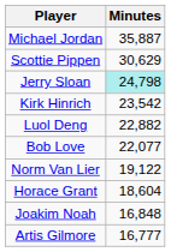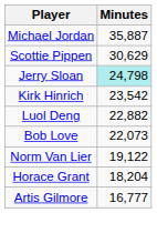Bob Love | Minutes: 22,077 -> 22,073
Horace Grant | Minutes: 18,604 -> 18,204
- row: Joakim Noah | 16,848
